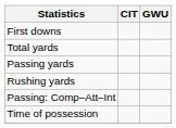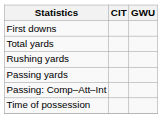rows swapped: Rushing yards <-> Passing yards
